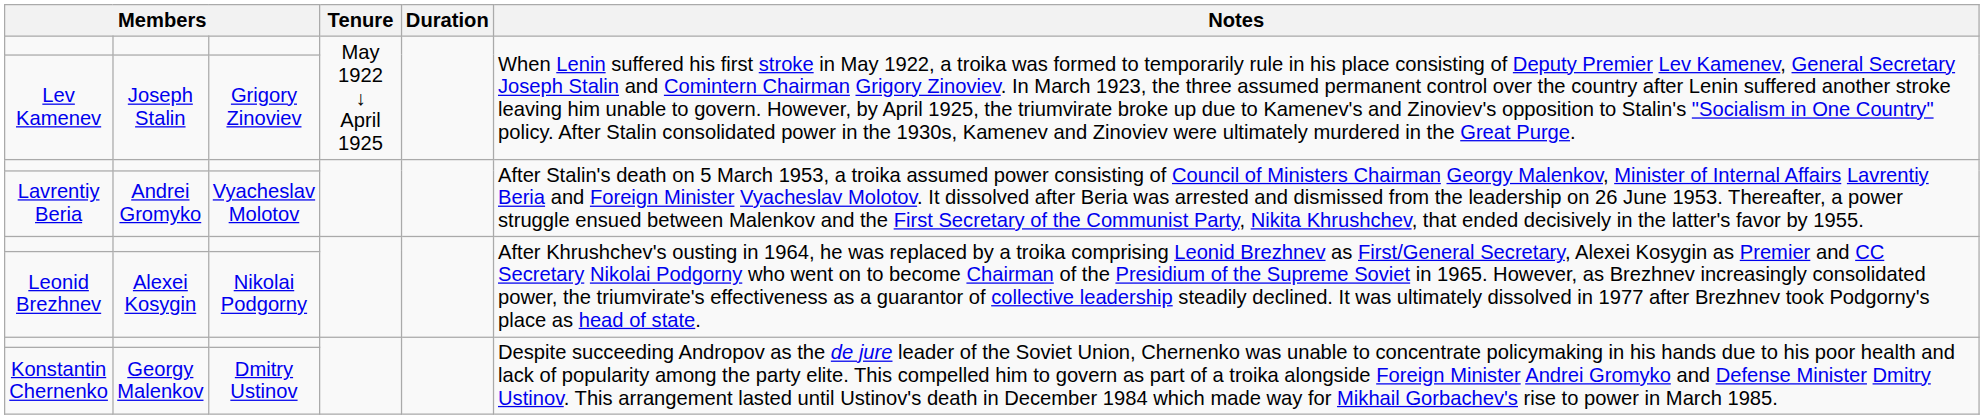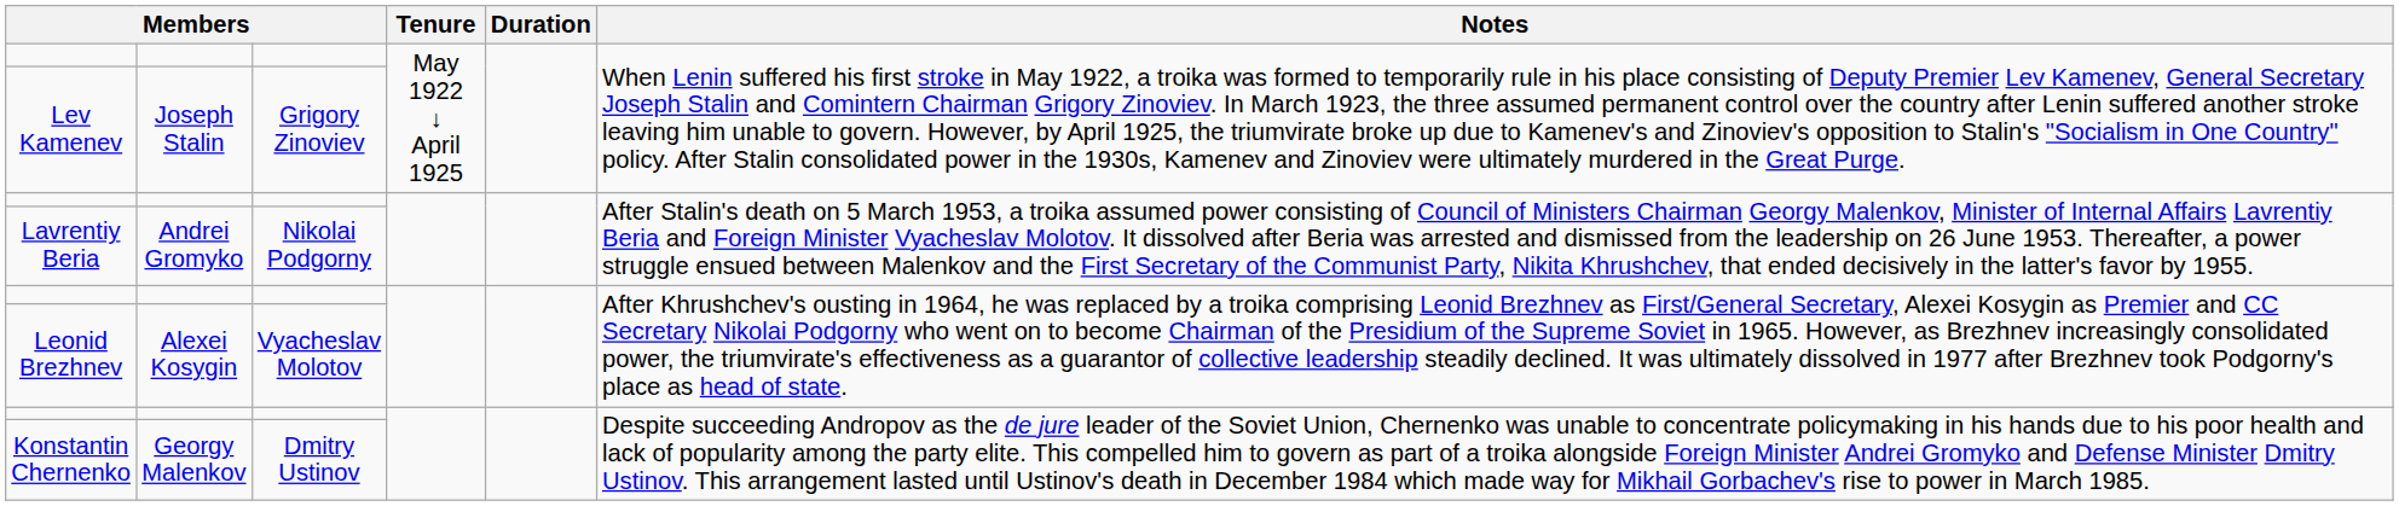Lavrentiy Beria | column 3: Vyacheslav Molotov -> Nikolai Podgorny
Leonid Brezhnev | column 3: Nikolai Podgorny -> Vyacheslav Molotov
